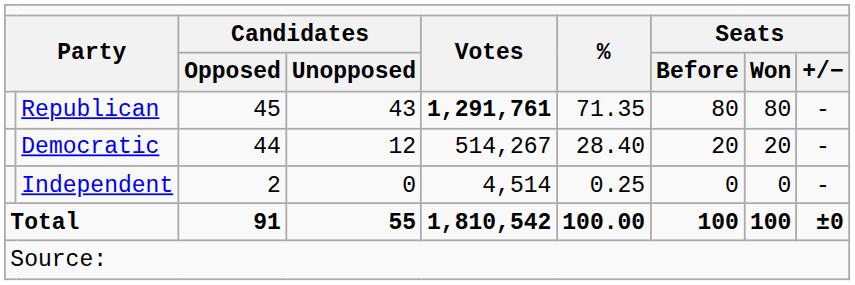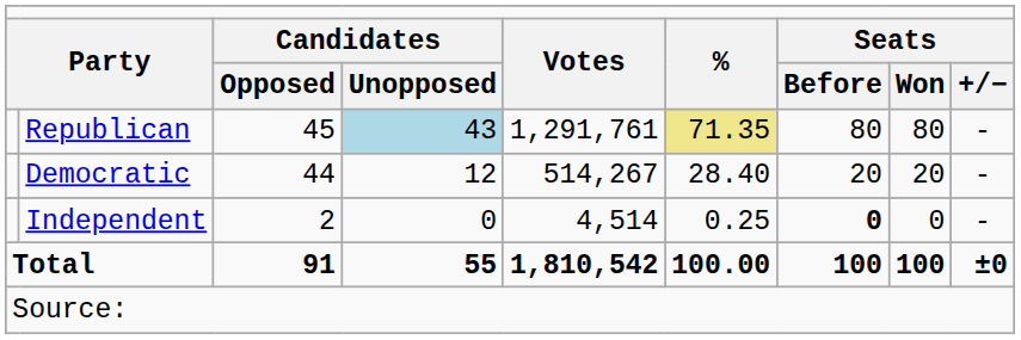Republican | column 4: no background -> lightblue background
Republican | column 5: bold -> normal
Republican | column 6: no background -> khaki background
Independent | column 7: normal -> bold
